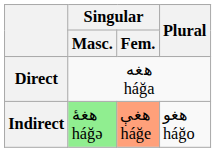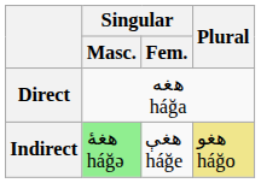Indirect | Singular / Fem.: lightsalmon background -> no background
Indirect | Plural: no background -> khaki background
